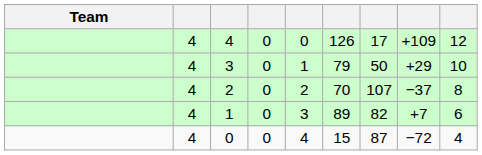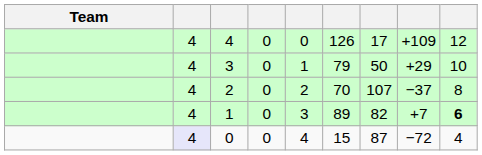row 5 | column 9: normal -> bold
row 6 | column 2: no background -> lavender background
